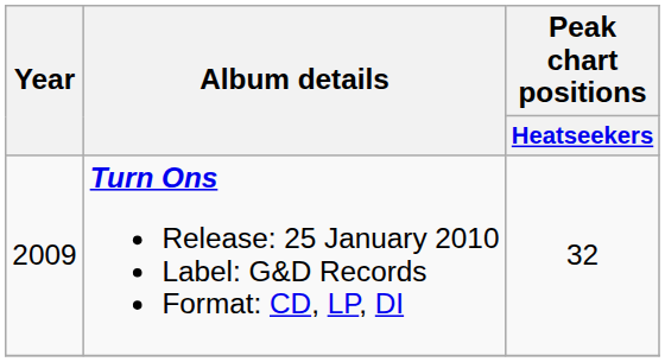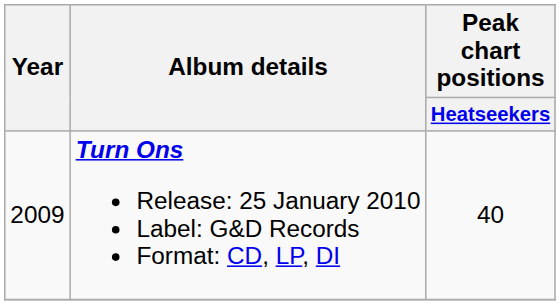row 3 | Peak chart positions / Heatseekers: 32 -> 40
